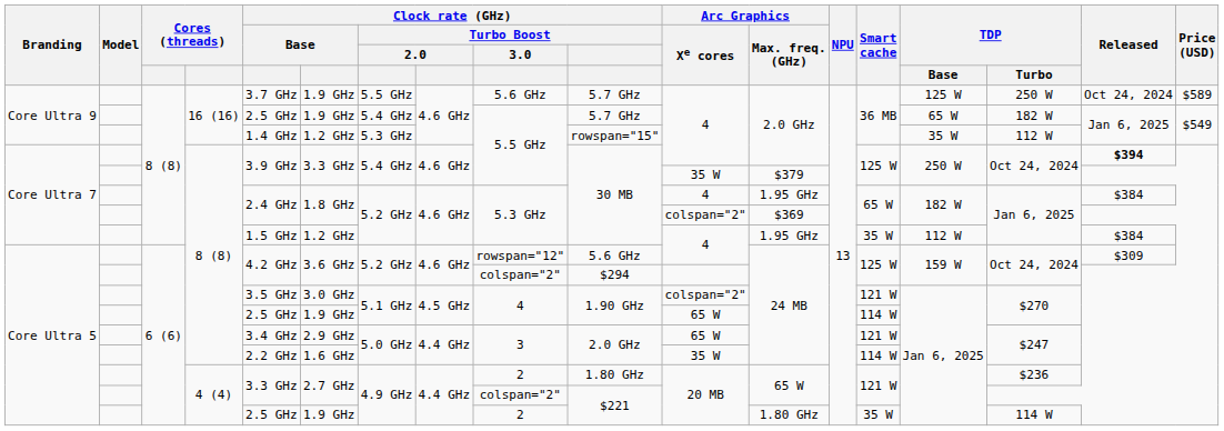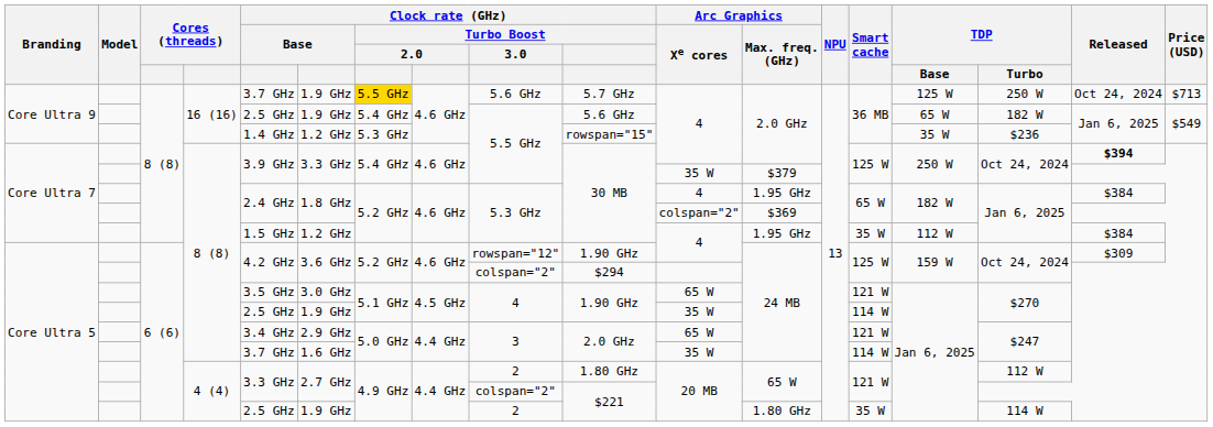row 5 | column 7: no background -> gold background
row 5 | Price (USD): $589 -> $713
row 6 | Clock rate (GHz) / Turbo Boost: 5.7 GHz -> 5.6 GHz
row 7 | TDP / Turbo: 112 W -> $236
row 13 | Clock rate (GHz) / Turbo Boost: 5.6 GHz -> 1.90 GHz
row 15 | Arc Graphics / Xe cores: colspan="2" -> 65 W
row 16 | Arc Graphics / Xe cores: 65 W -> 35 W
row 18 | column 5: 2.2 GHz -> 3.7 GHz
row 19 | TDP / Turbo: $236 -> 112 W
